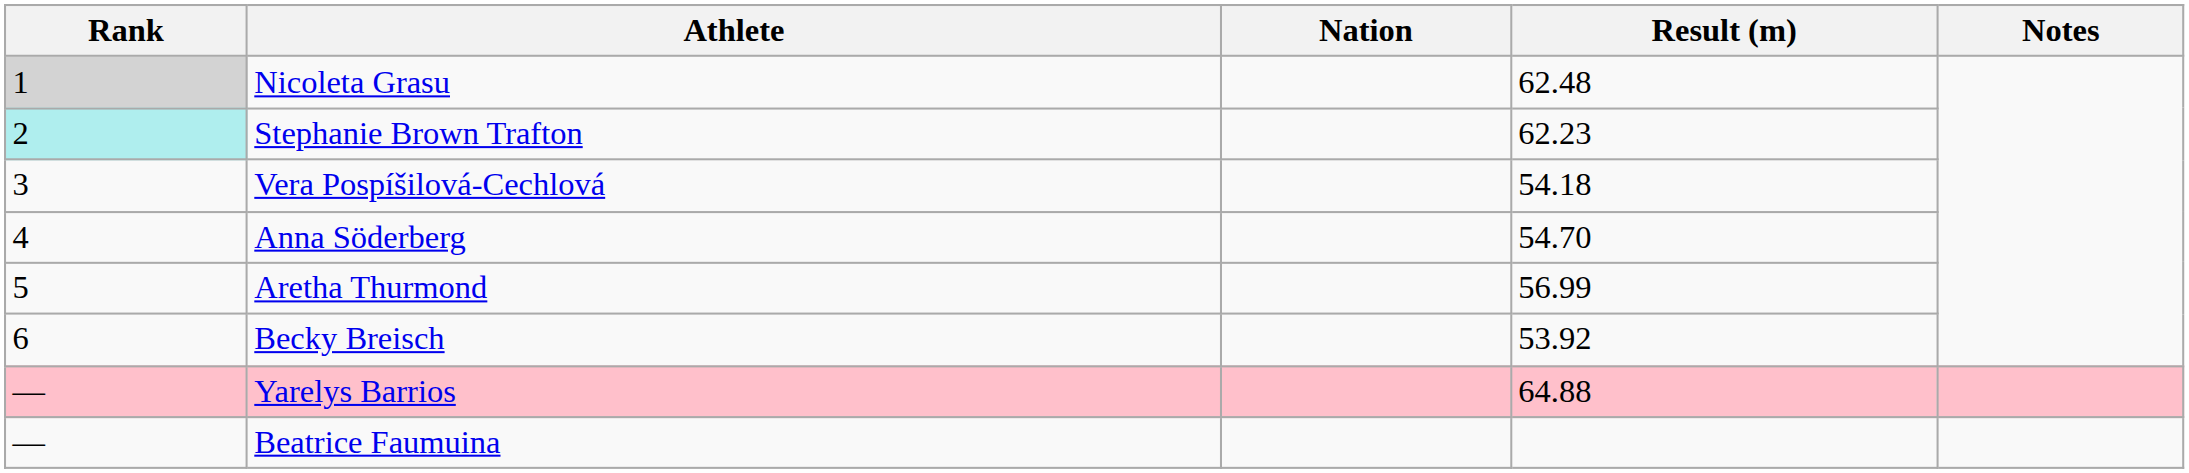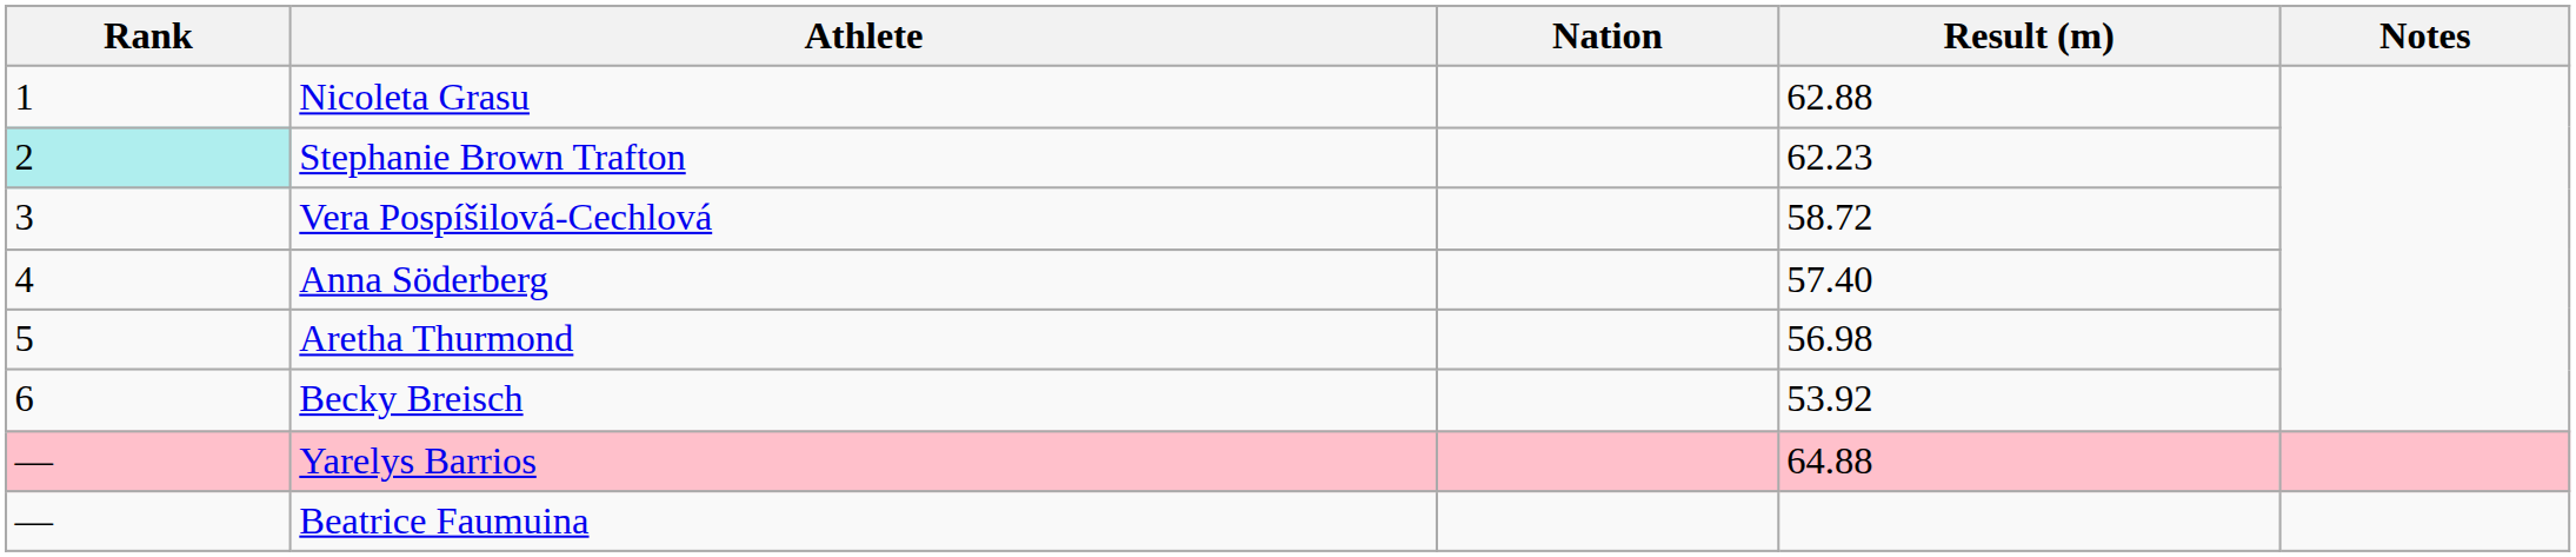Nicoleta Grasu | Rank: lightgrey background -> no background
Nicoleta Grasu | Result (m): 62.48 -> 62.88
Vera Pospíšilová-Cechlová | Result (m): 54.18 -> 58.72
Anna Söderberg | Result (m): 54.70 -> 57.40
Aretha Thurmond | Result (m): 56.99 -> 56.98
